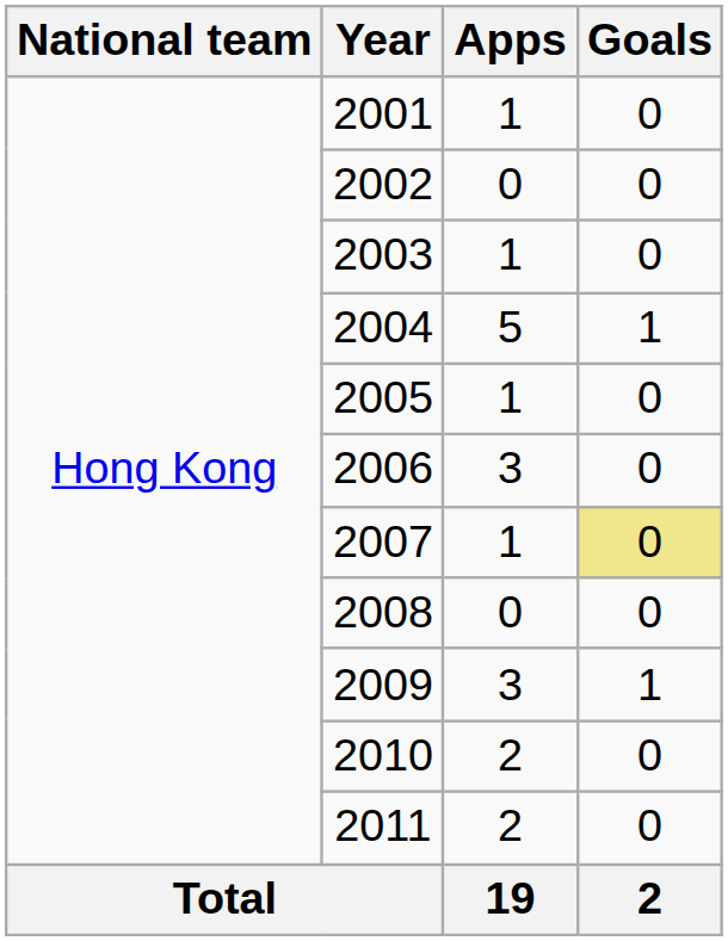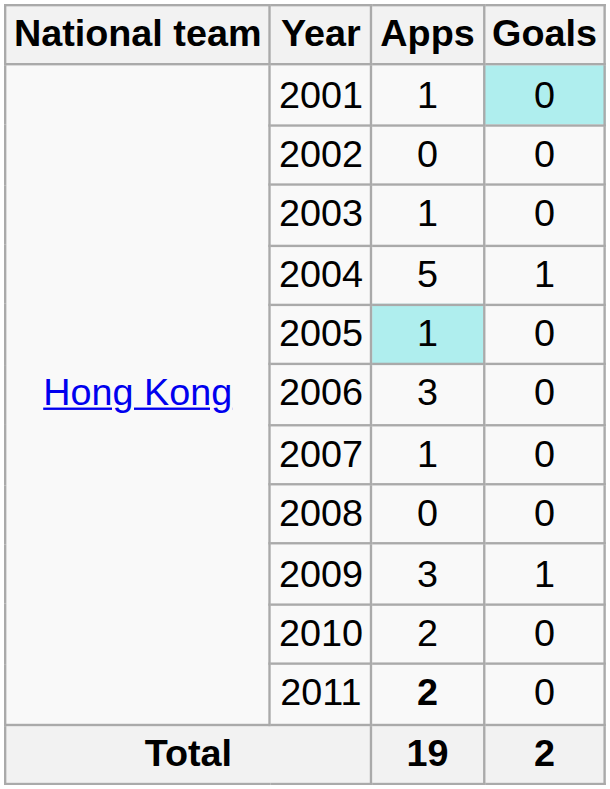2001 | Goals: no background -> paleturquoise background
2005 | Apps: no background -> paleturquoise background
2007 | Goals: khaki background -> no background
2011 | Apps: normal -> bold
